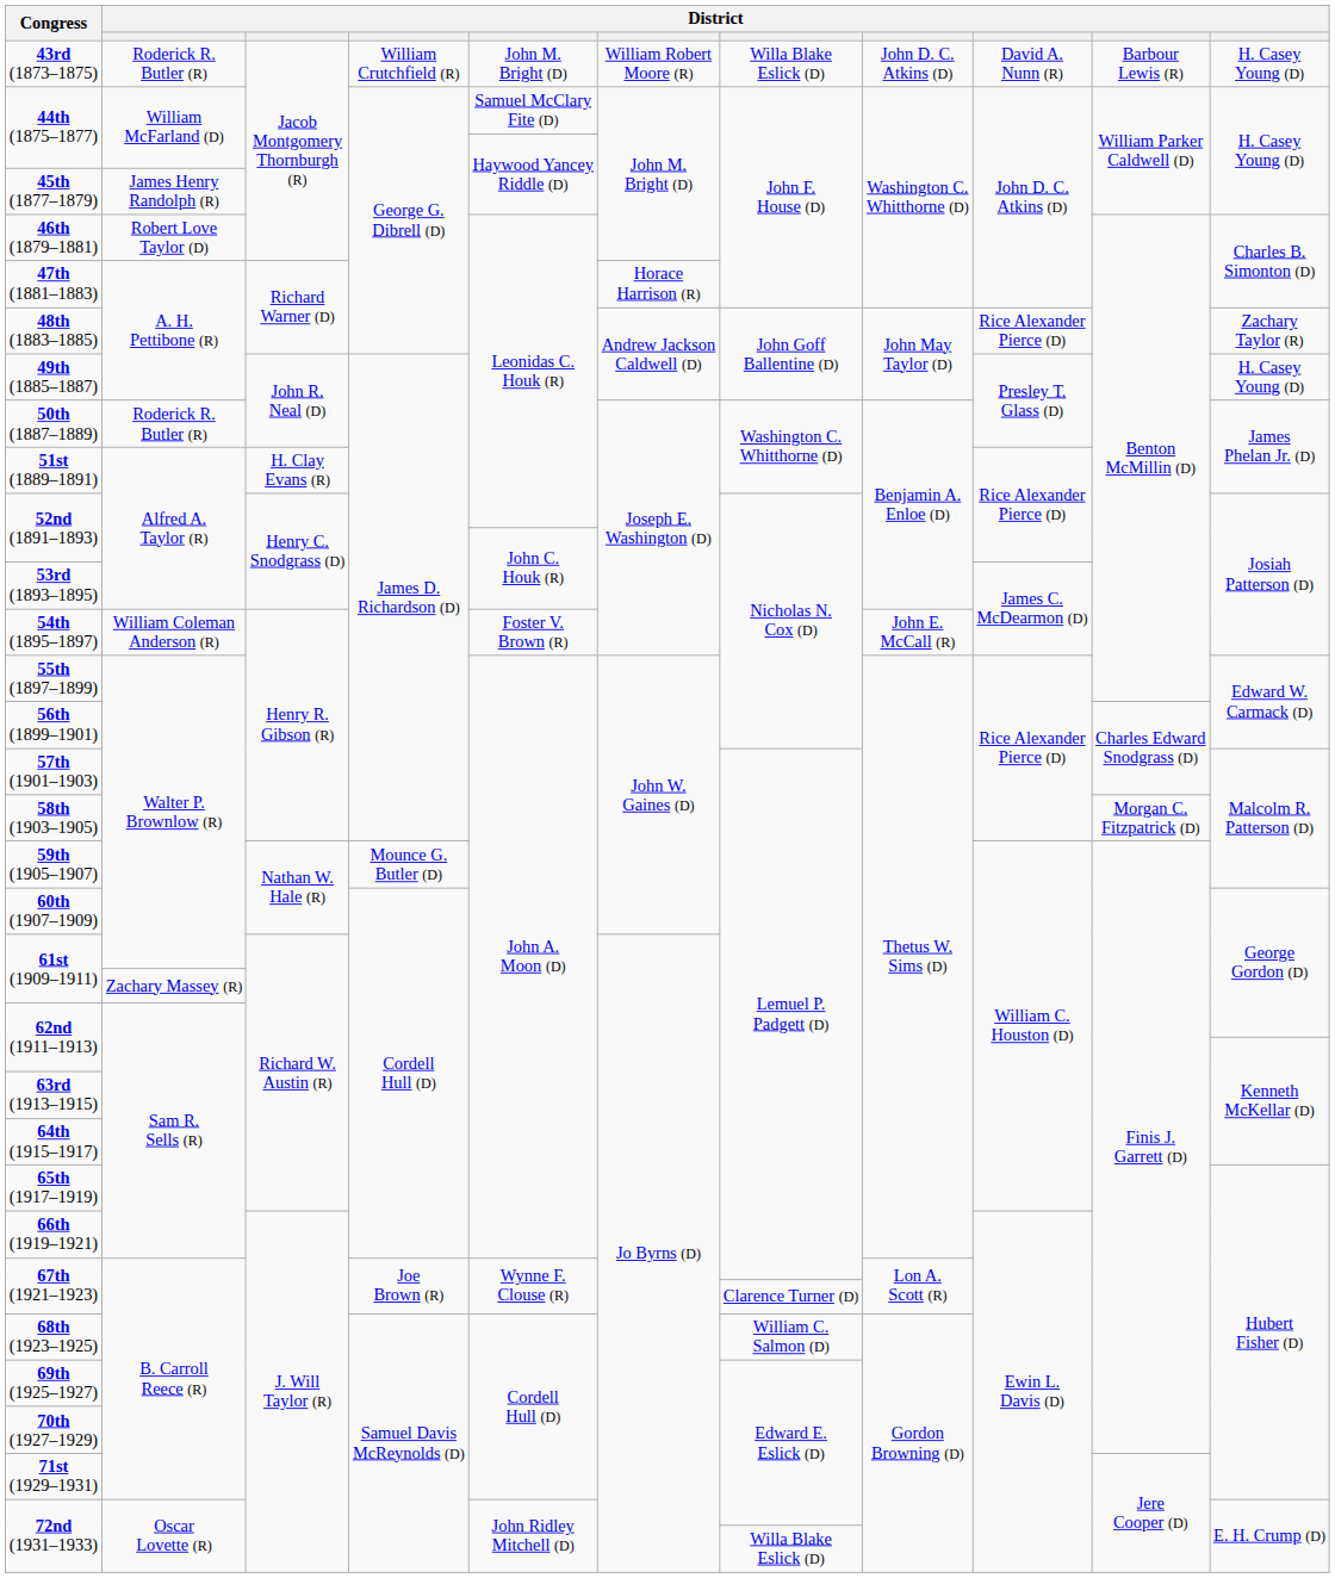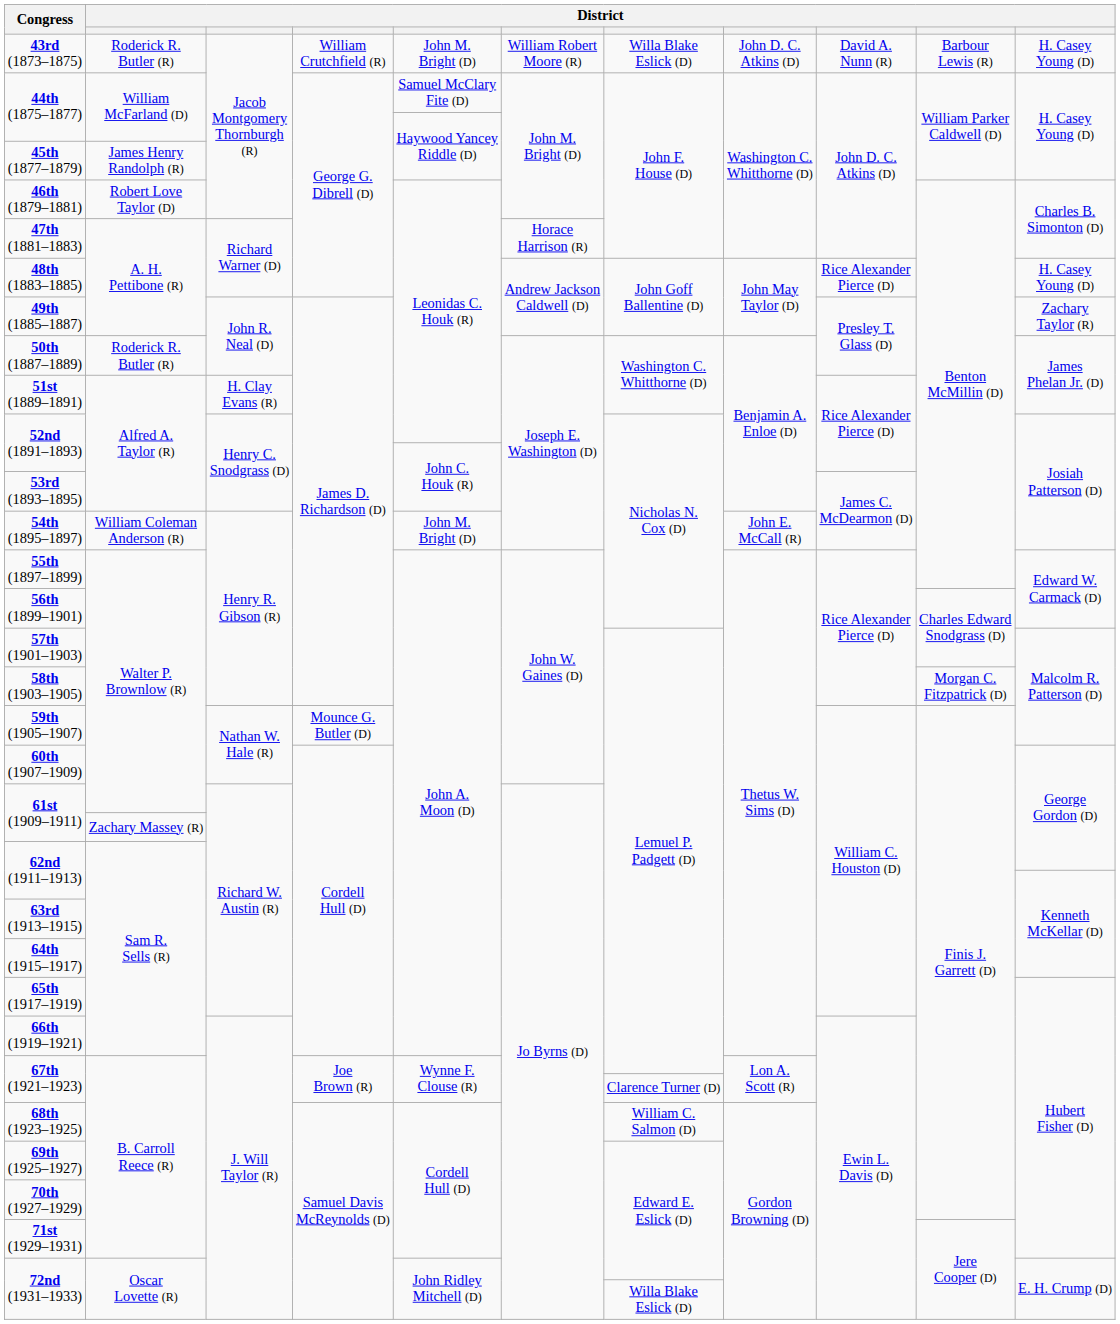48th (1883–1885) | column 11: Zachary Taylor (R) -> H. Casey Young (D)
49th (1885–1887) | column 11: H. Casey Young (D) -> Zachary Taylor (R)
54th (1895–1897) | column 5: Foster V. Brown (R) -> John M. Bright (D)
